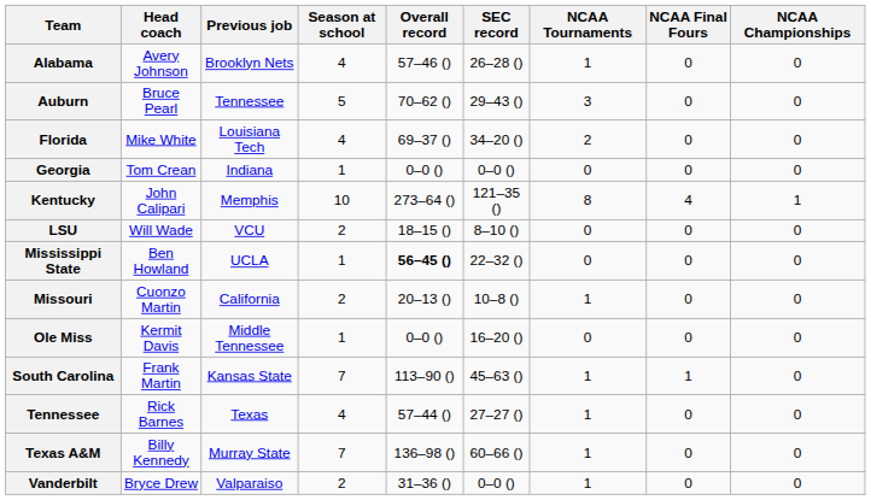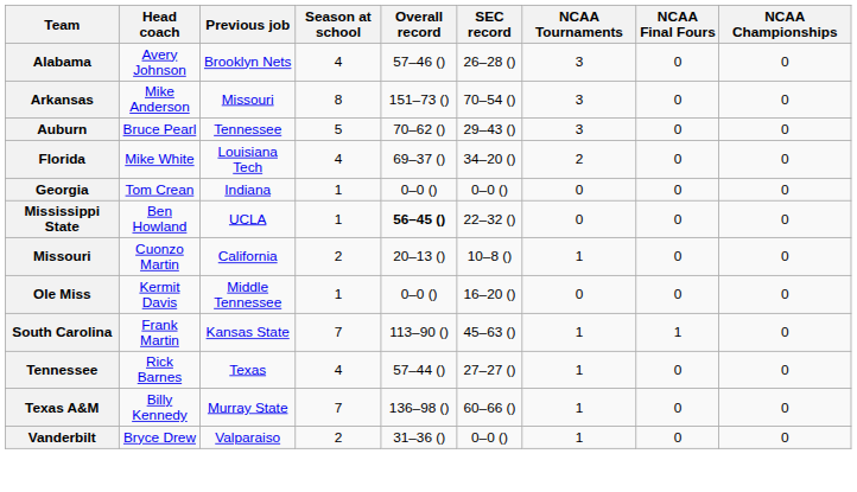Alabama | NCAA Tournaments: 1 -> 3
+ row: Arkansas | Mike Anderson | Missouri | 8 | 151–73 () | 70–54 () | 3 | 0 | 0
- row: Kentucky | John Calipari | Memphis | 10 | 273–64 () | 121–35 () | 8 | 4 | 1
- row: LSU | Will Wade | VCU | 2 | 18–15 () | 8–10 () | 0 | 0 | 0
